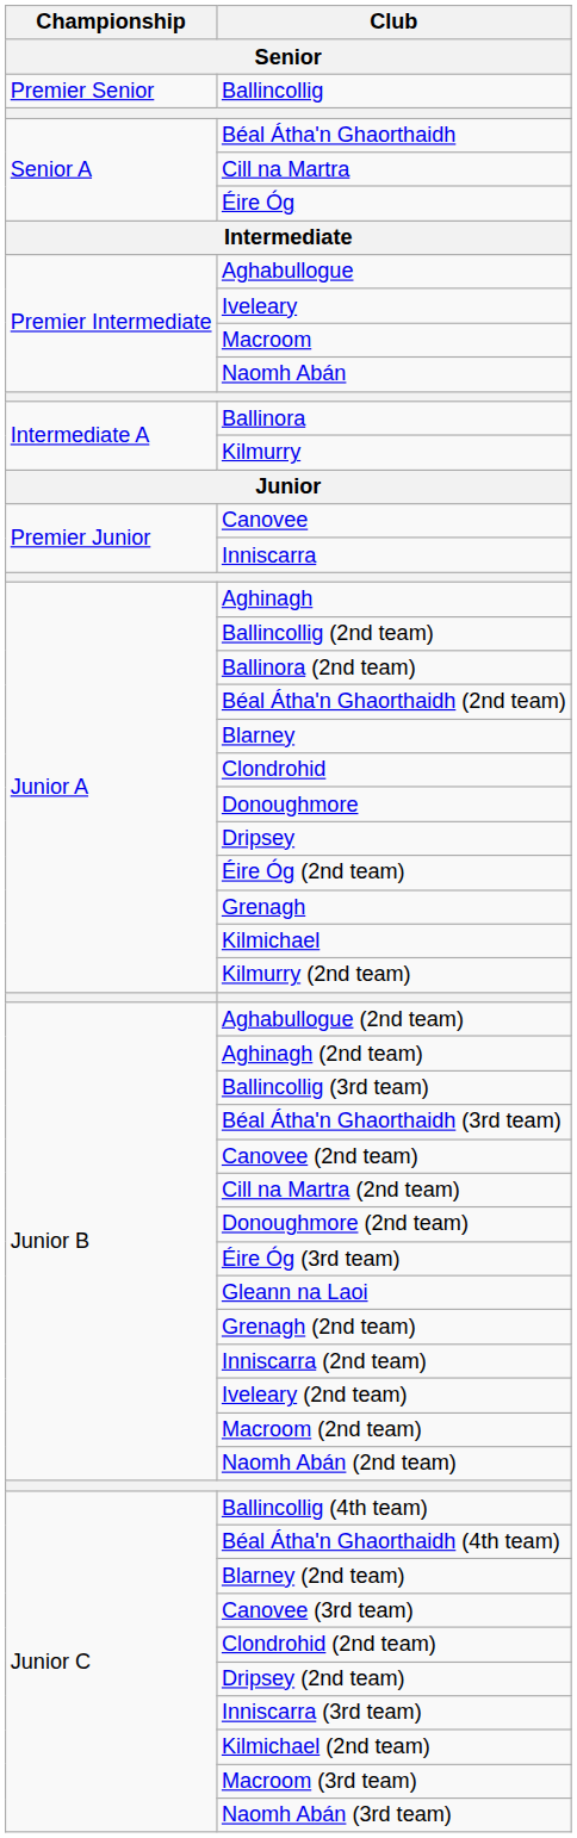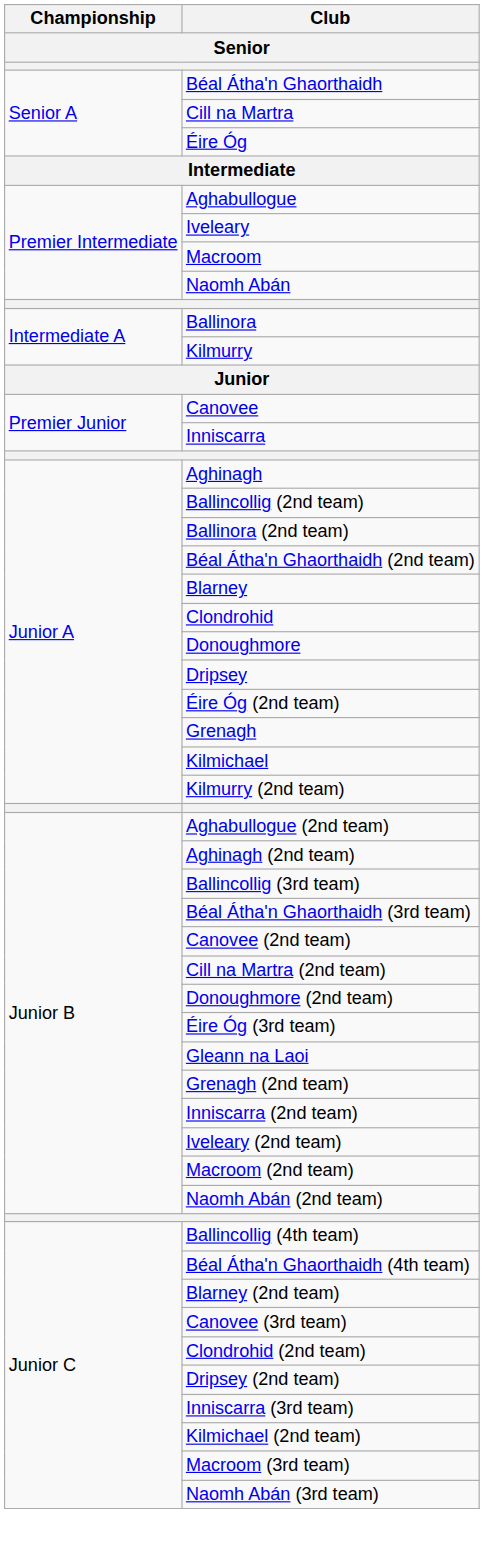- row: Premier Senior | Ballincollig
